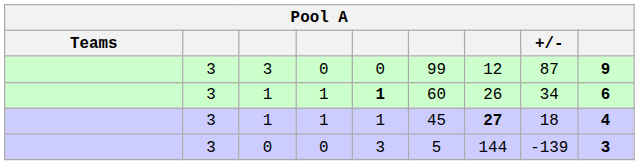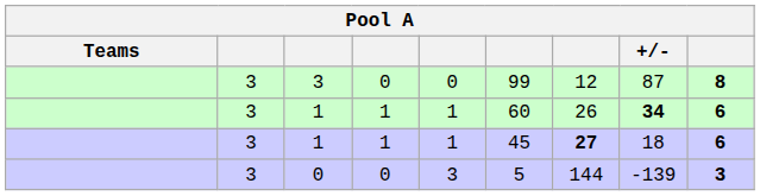row 3 | column 9: 9 -> 8
row 4 | column 5: bold -> normal
row 4 | +/-: normal -> bold
row 5 | column 9: 4 -> 6
